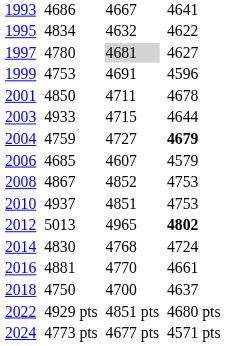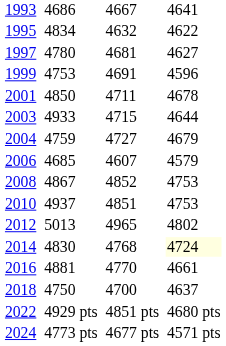1997 | column 3: lightgrey background -> no background
2004 | column 4: bold -> normal
2012 | column 4: bold -> normal
2014 | column 4: no background -> lightyellow background
